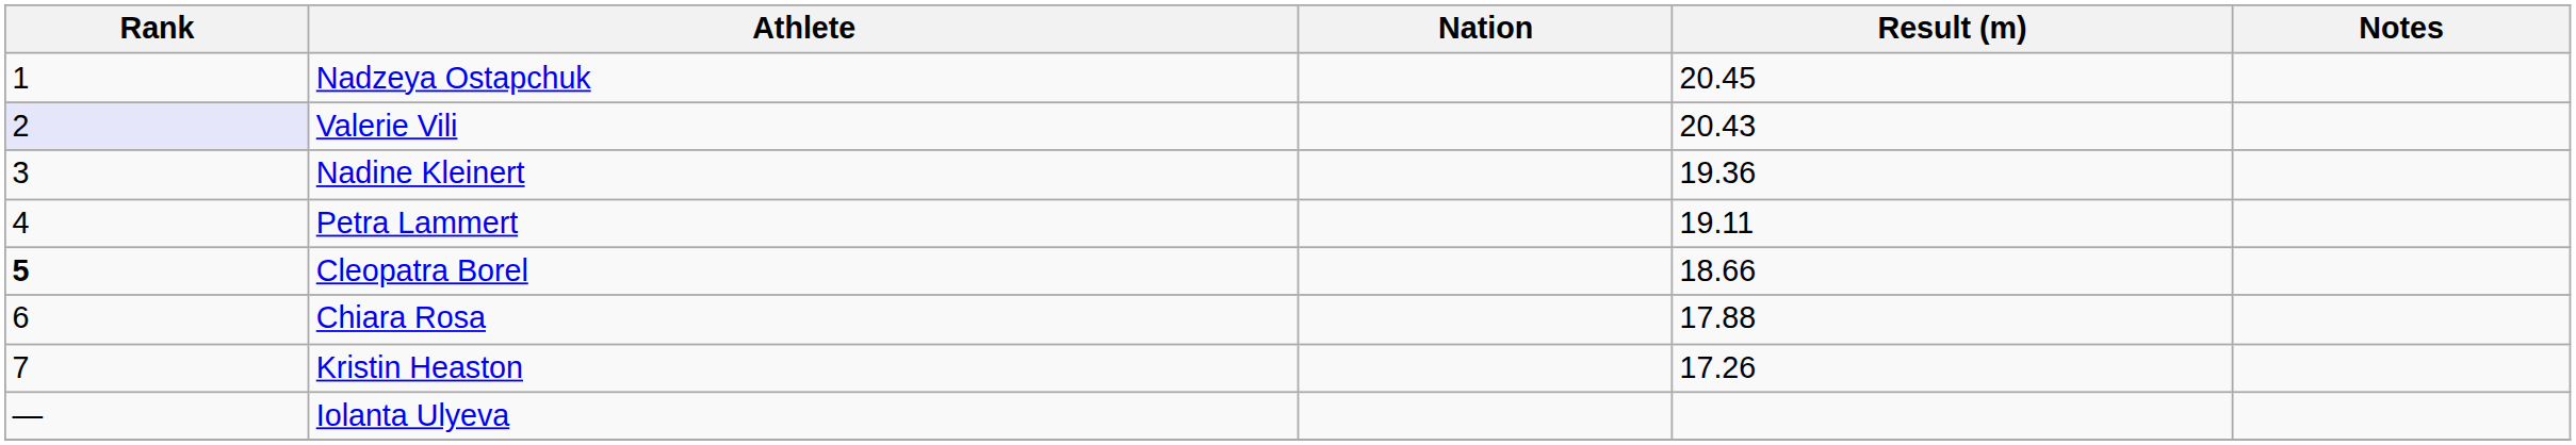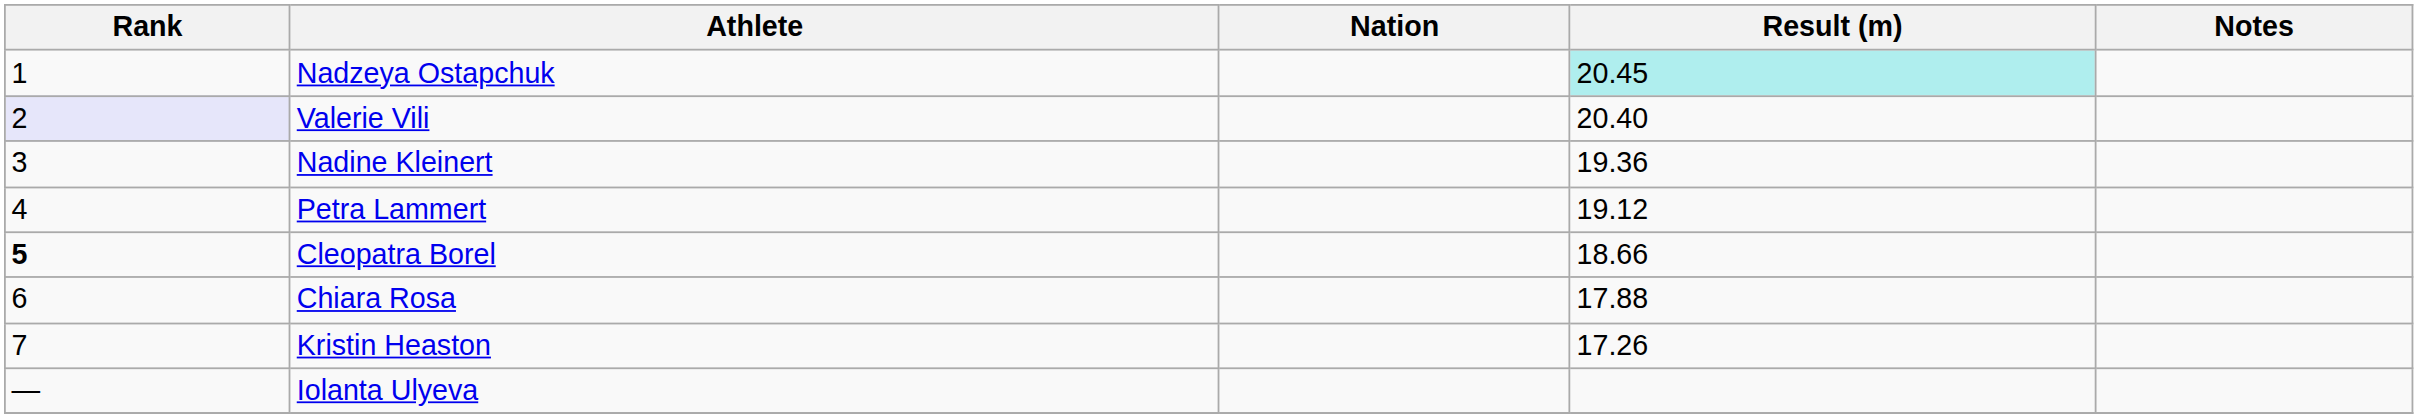Nadzeya Ostapchuk | Result (m): no background -> paleturquoise background
Valerie Vili | Result (m): 20.43 -> 20.40
Petra Lammert | Result (m): 19.11 -> 19.12
